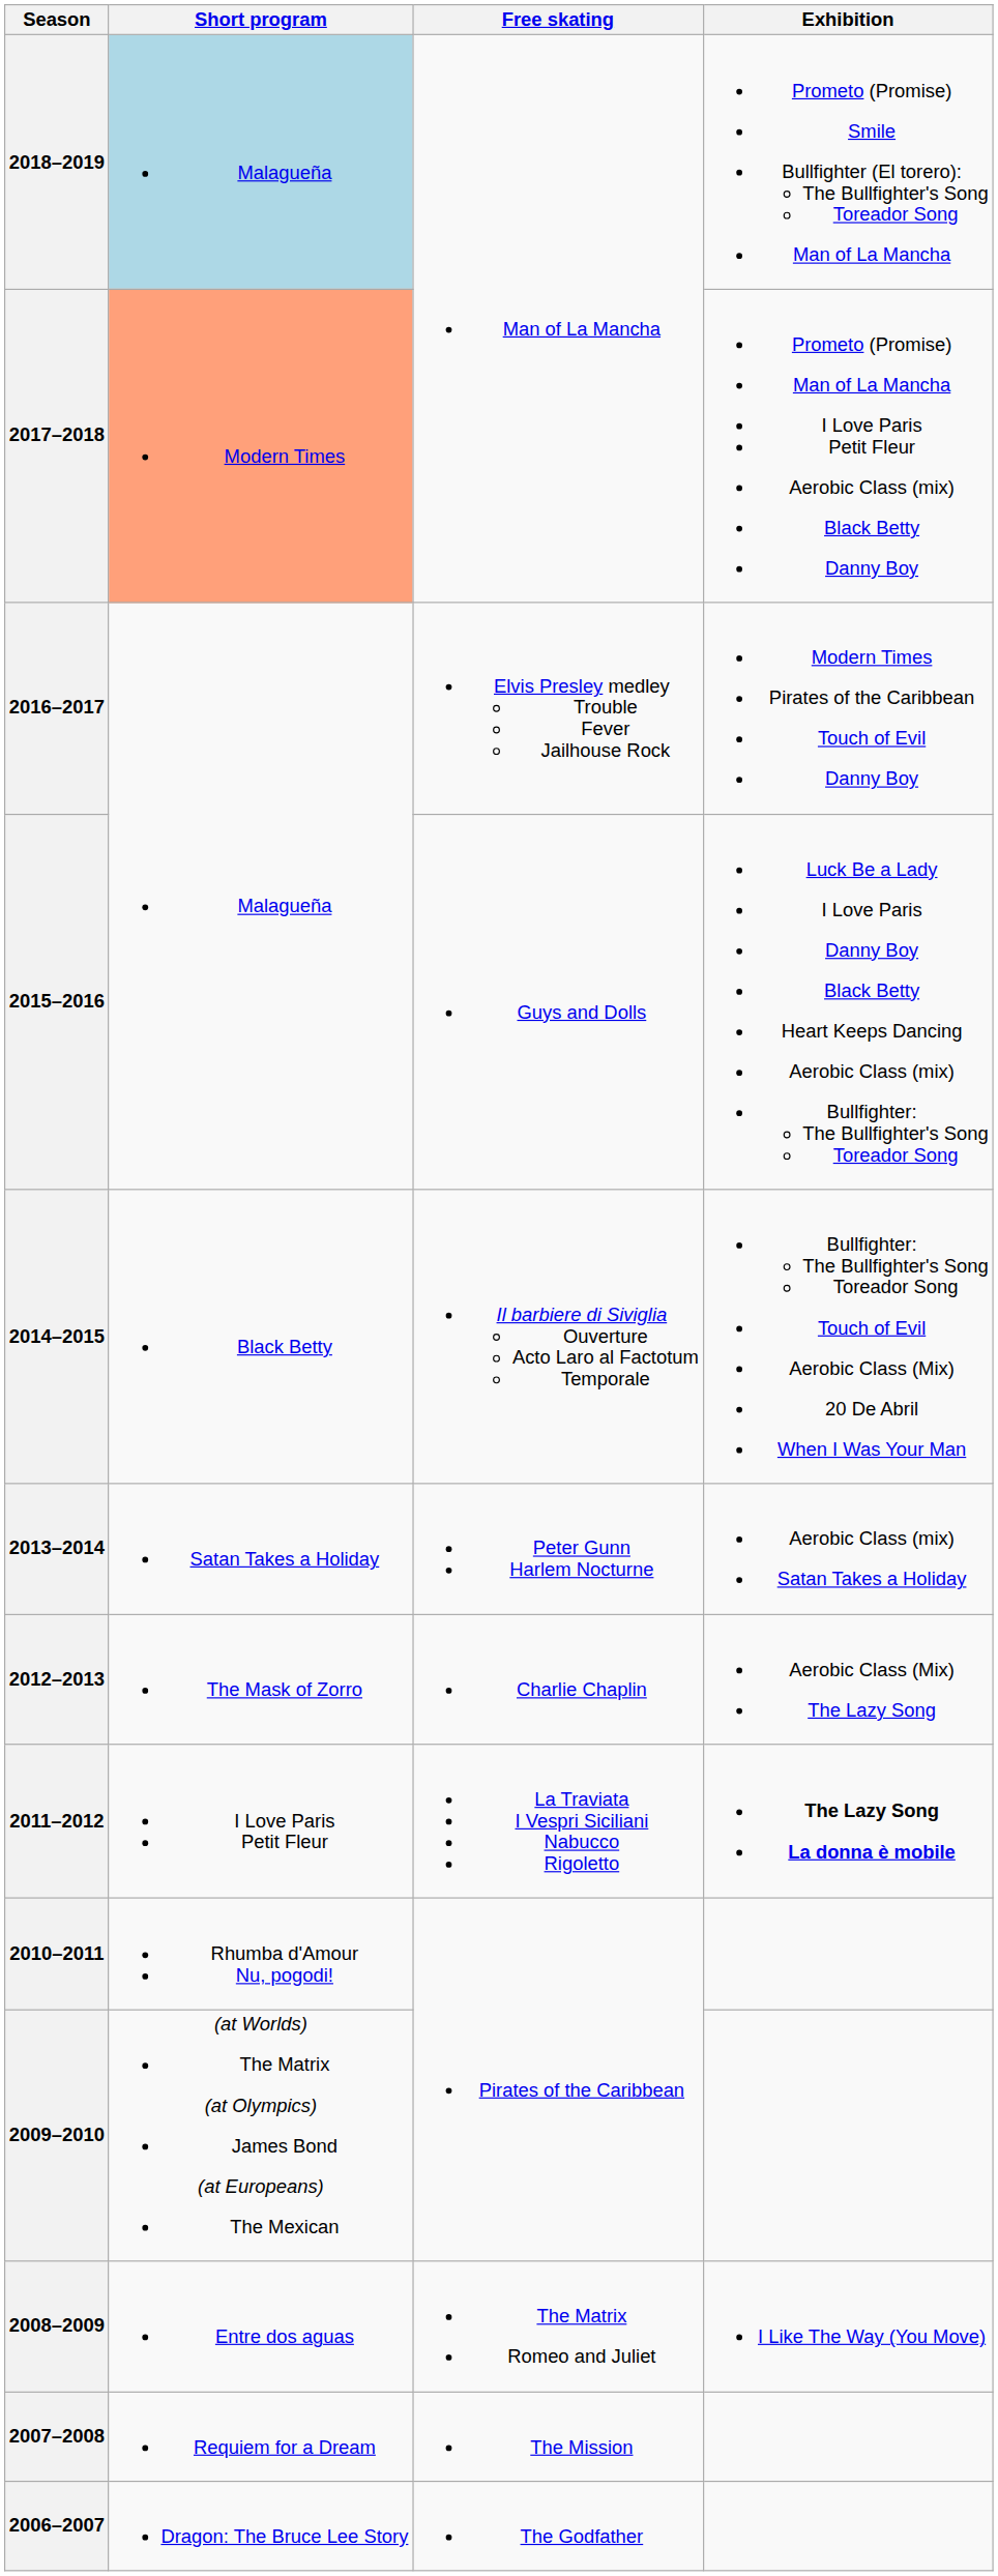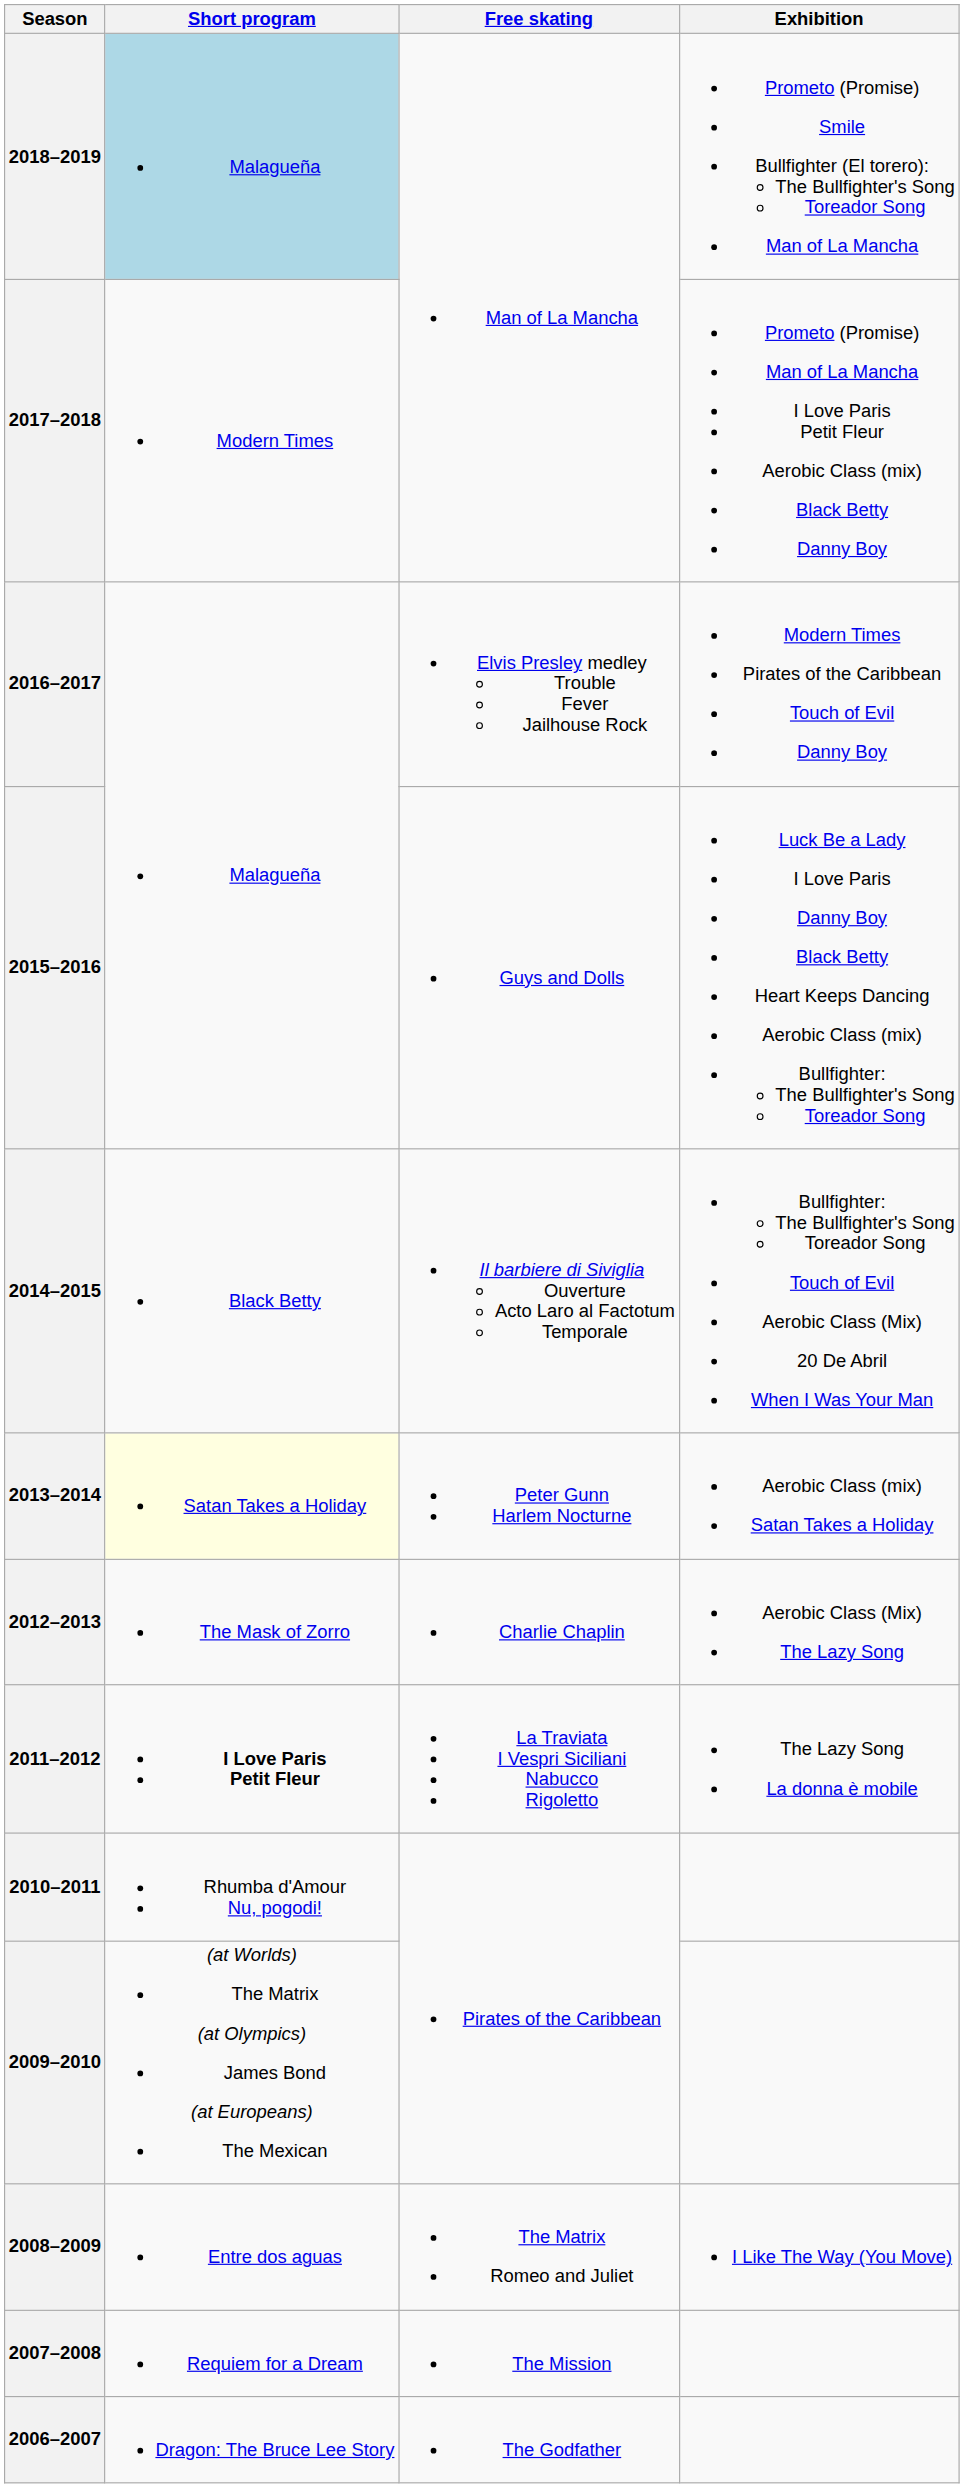2017–2018 | Short program: lightsalmon background -> no background
2013–2014 | Short program: no background -> lightyellow background
2011–2012 | Short program: normal -> bold
2011–2012 | Exhibition: bold -> normal
